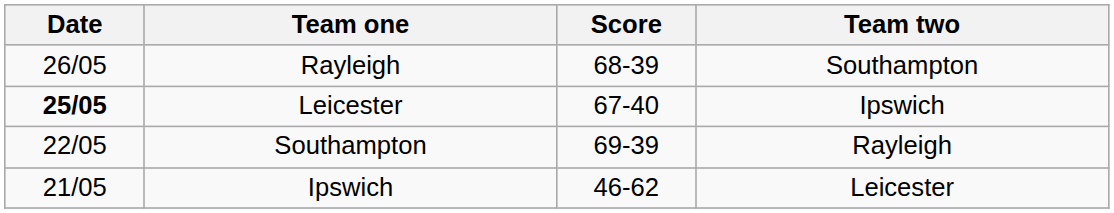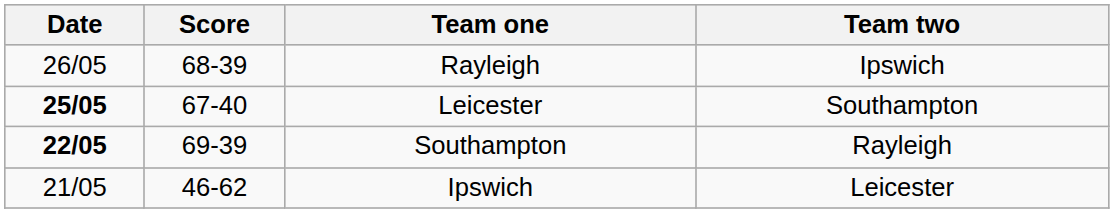columns swapped: Team one <-> Score
row 2 | Team two: Southampton -> Ipswich
row 3 | Team two: Ipswich -> Southampton
row 4 | Date: normal -> bold
